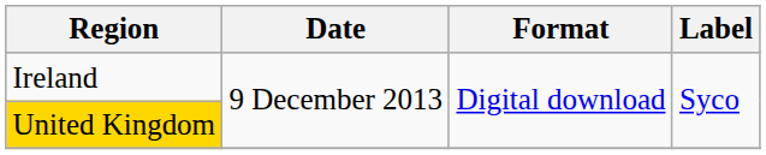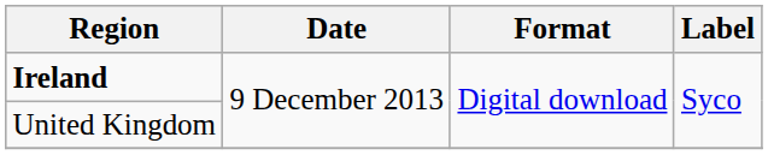Ireland | Region: normal -> bold
United Kingdom | Region: gold background -> no background
